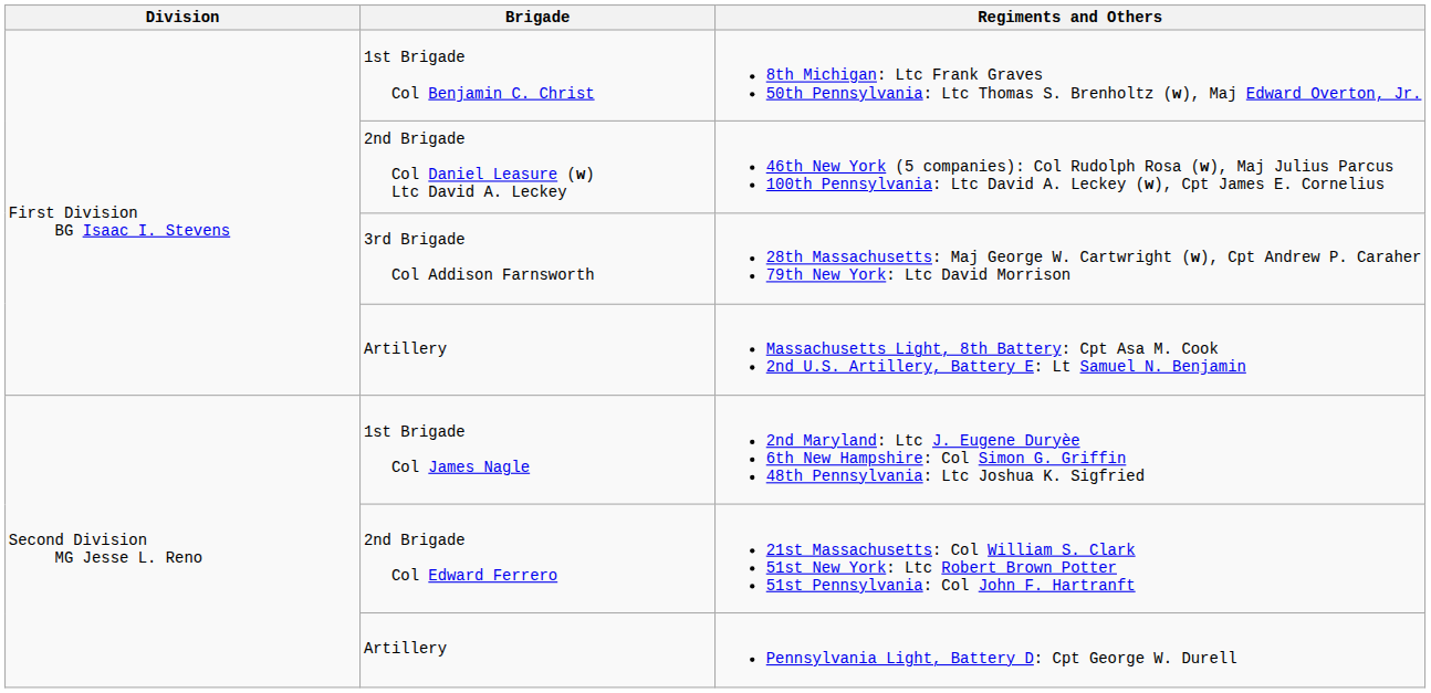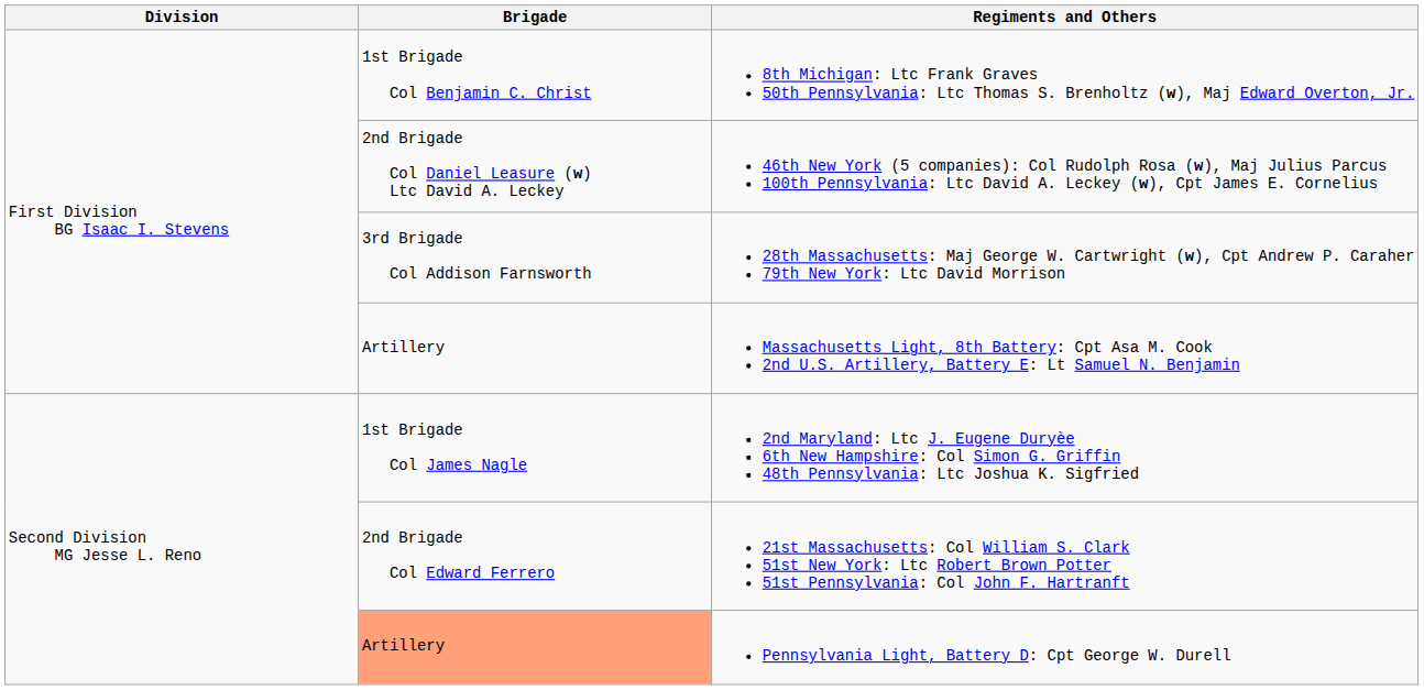Pennsylvania Light, Battery D: Cpt George W. Durell | Brigade: no background -> lightsalmon background
